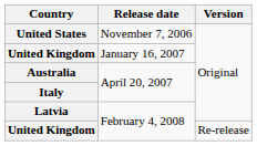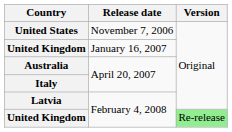United Kingdom / February 4, 2008 | Version: no background -> lightgreen background
